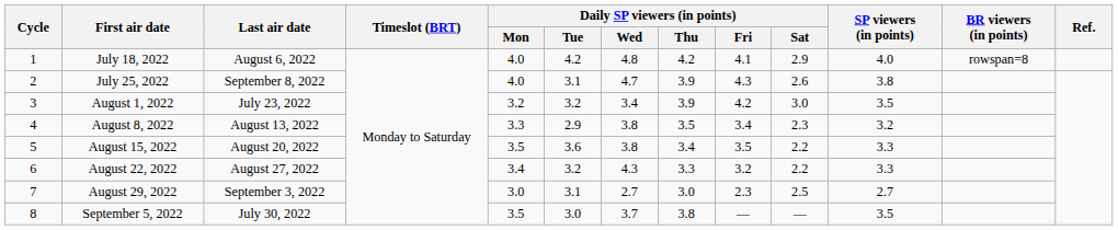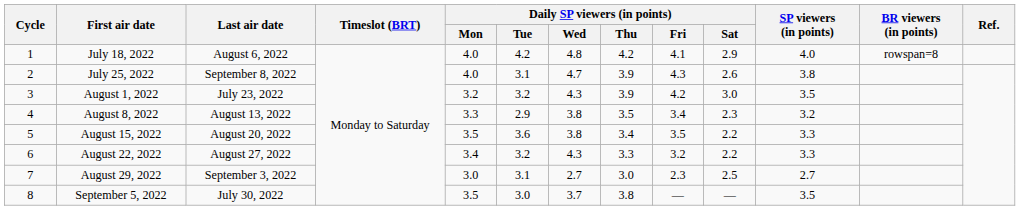August 1, 2022 | Daily SP viewers (in points) / Wed: 3.4 -> 4.3
